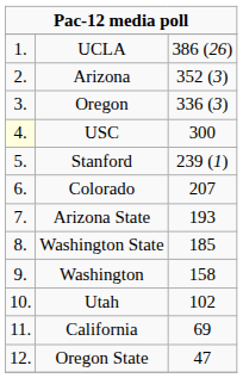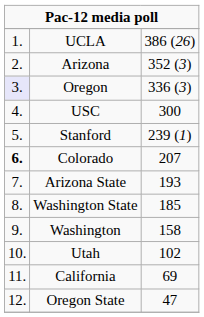Oregon | column 1: no background -> lavender background
USC | column 1: lightyellow background -> no background
Colorado | column 1: normal -> bold
